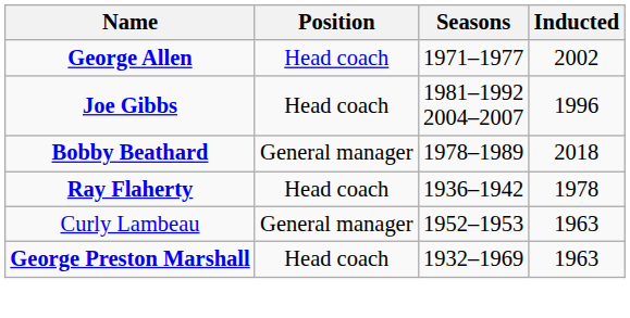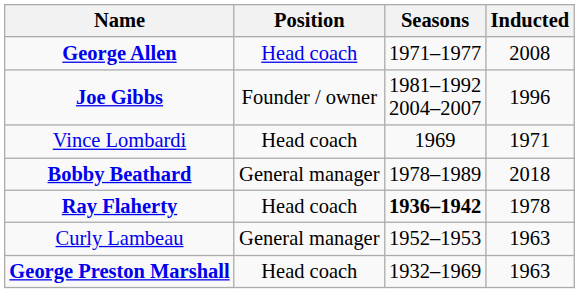George Allen | Inducted: 2002 -> 2008
Joe Gibbs | Position: Head coach -> Founder / owner
+ row: Vince Lombardi | Head coach | 1969 | 1971
Ray Flaherty | Seasons: normal -> bold
